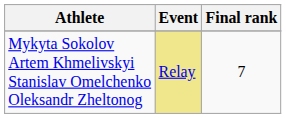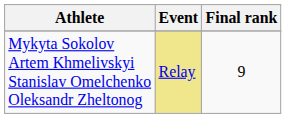row 2 | Final rank: 7 -> 9
